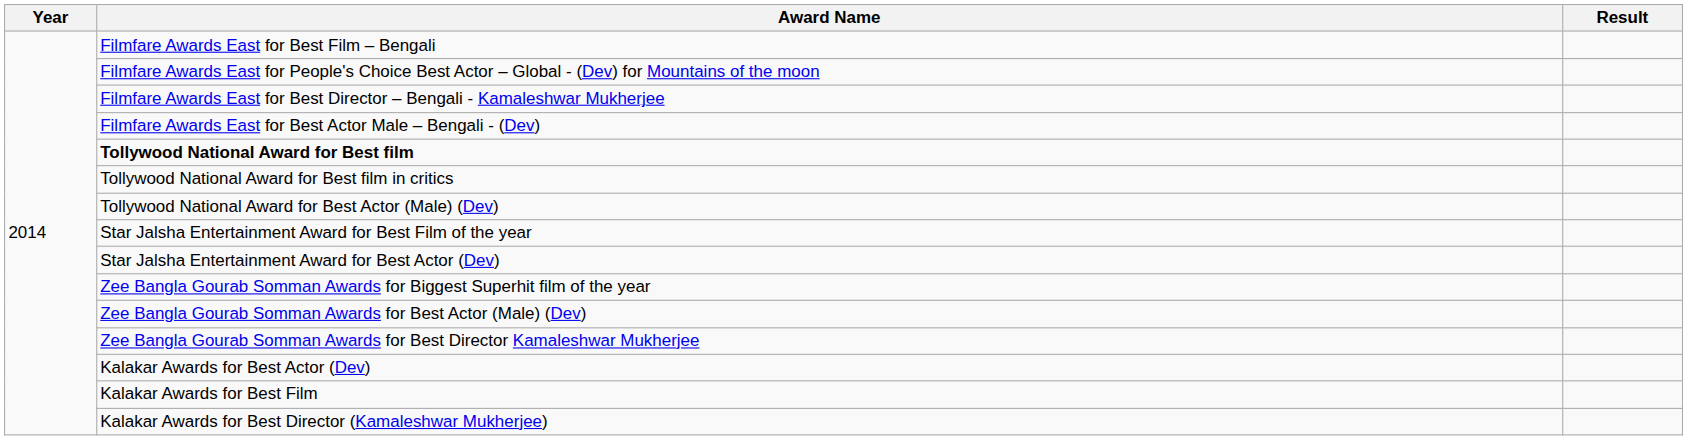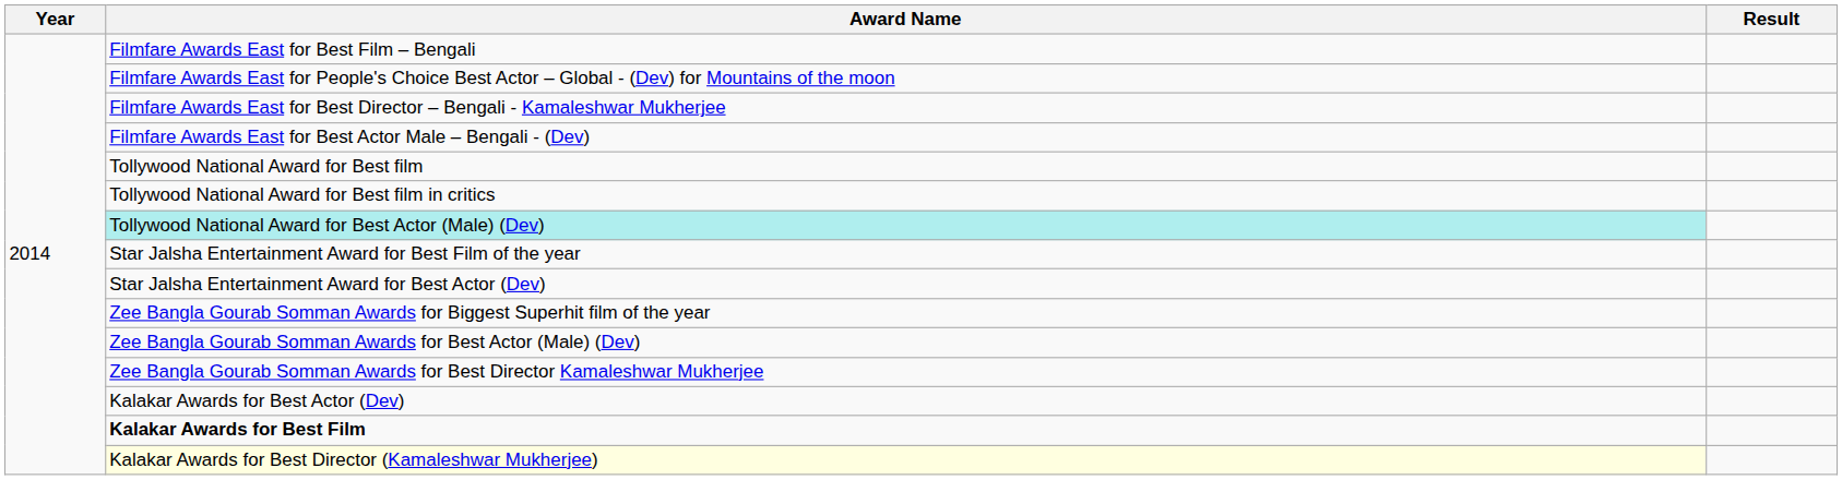Tollywood National Award for Best film | Award Name: bold -> normal
Tollywood National Award for Best Actor (Male) (Dev) | Award Name: no background -> paleturquoise background
Kalakar Awards for Best Film | Award Name: normal -> bold
Kalakar Awards for Best Director (Kamaleshwar Mukherjee) | Award Name: no background -> lightyellow background
